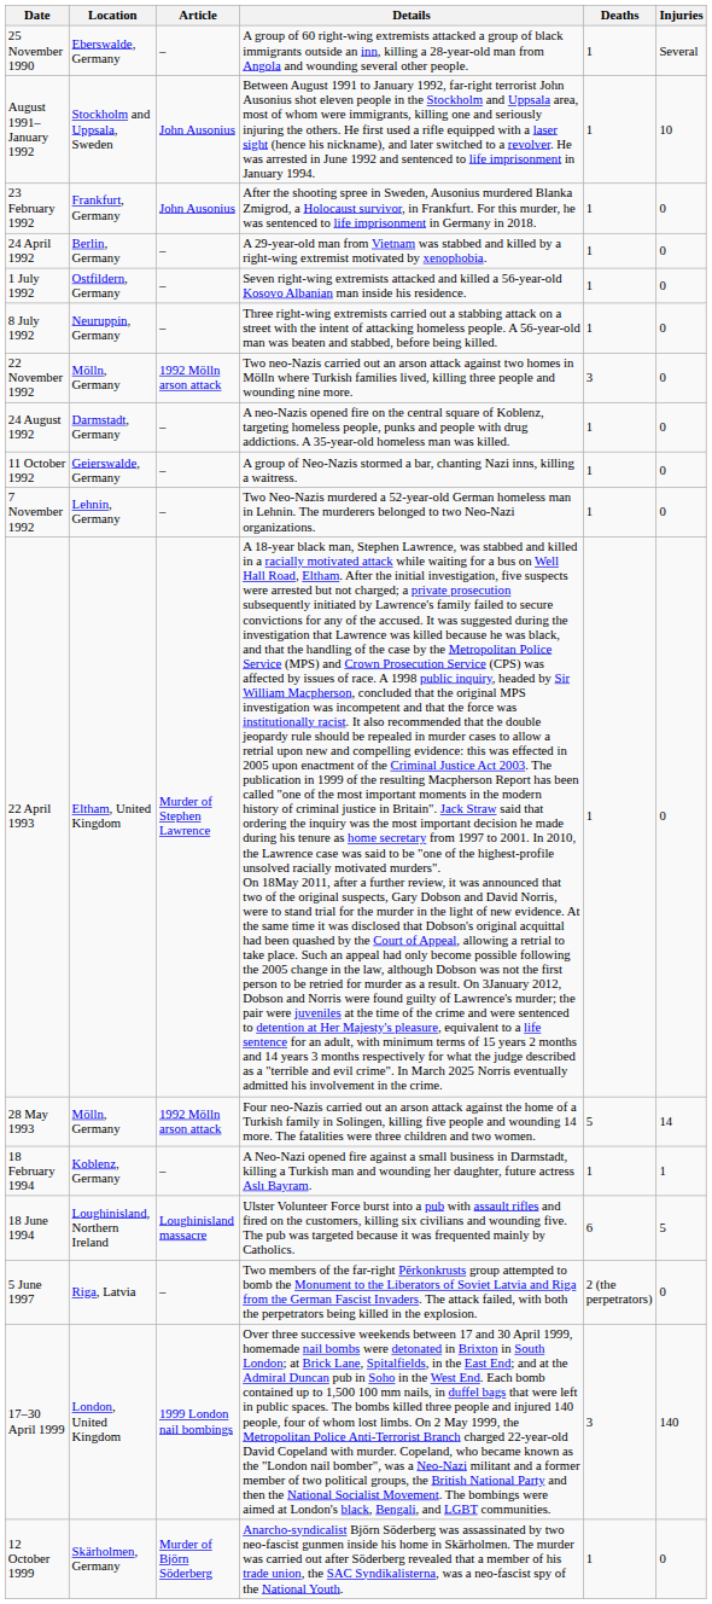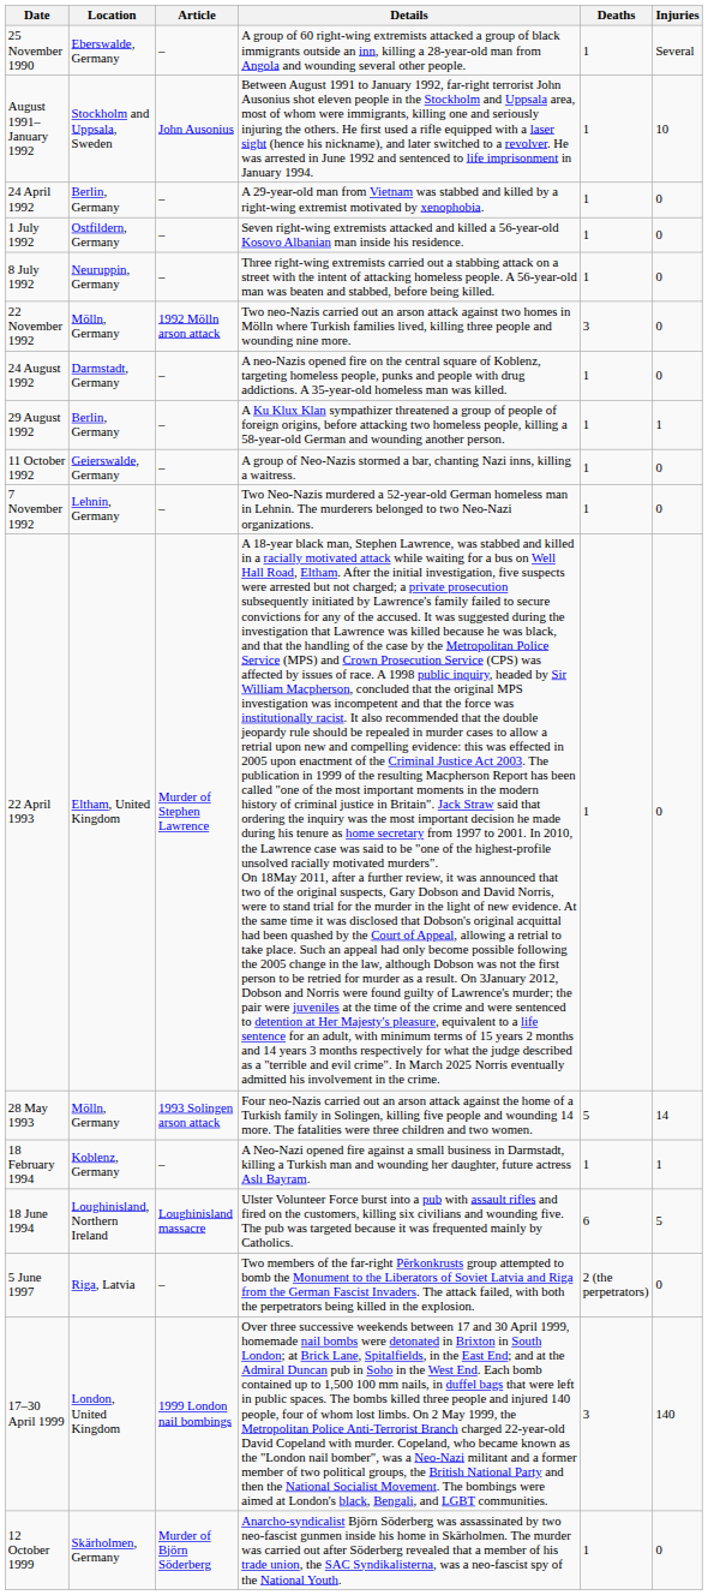- row: 23 February 1992 | Frankfurt, Germany | John Ausonius | After the shooting spree in Sweden, Ausonius murdered Blanka Zmigrod, a Holocaust survivor, in Frankfurt. For this murder, he was sentenced to life imprisonment in Germany in 2018. | 1 | 0
+ row: 29 August 1992 | Berlin, Germany | – | A Ku Klux Klan sympathizer threatened a group of people of foreign origins, before attacking two homeless people, killing a 58-year-old German and wounding another person. | 1 | 1
28 May 1993 | Article: 1992 Mölln arson attack -> 1993 Solingen arson attack
